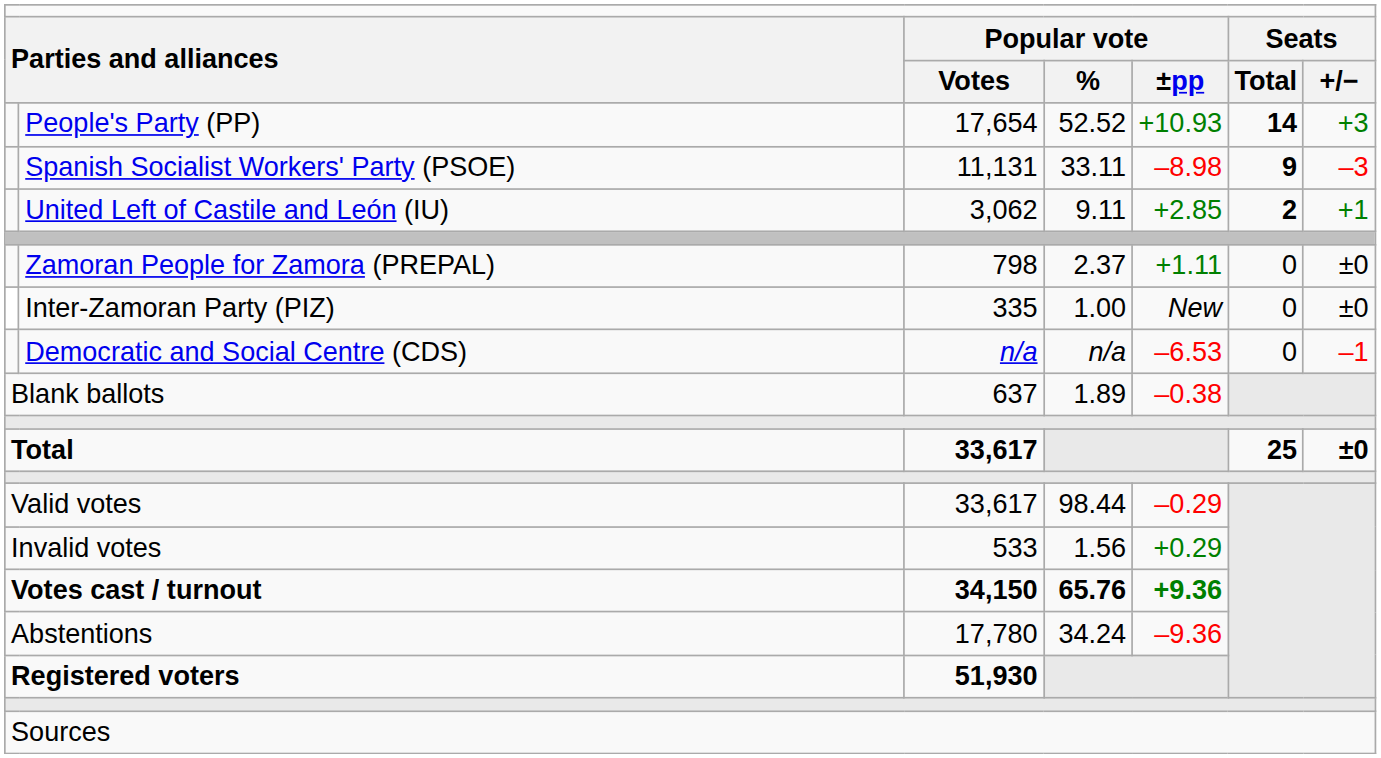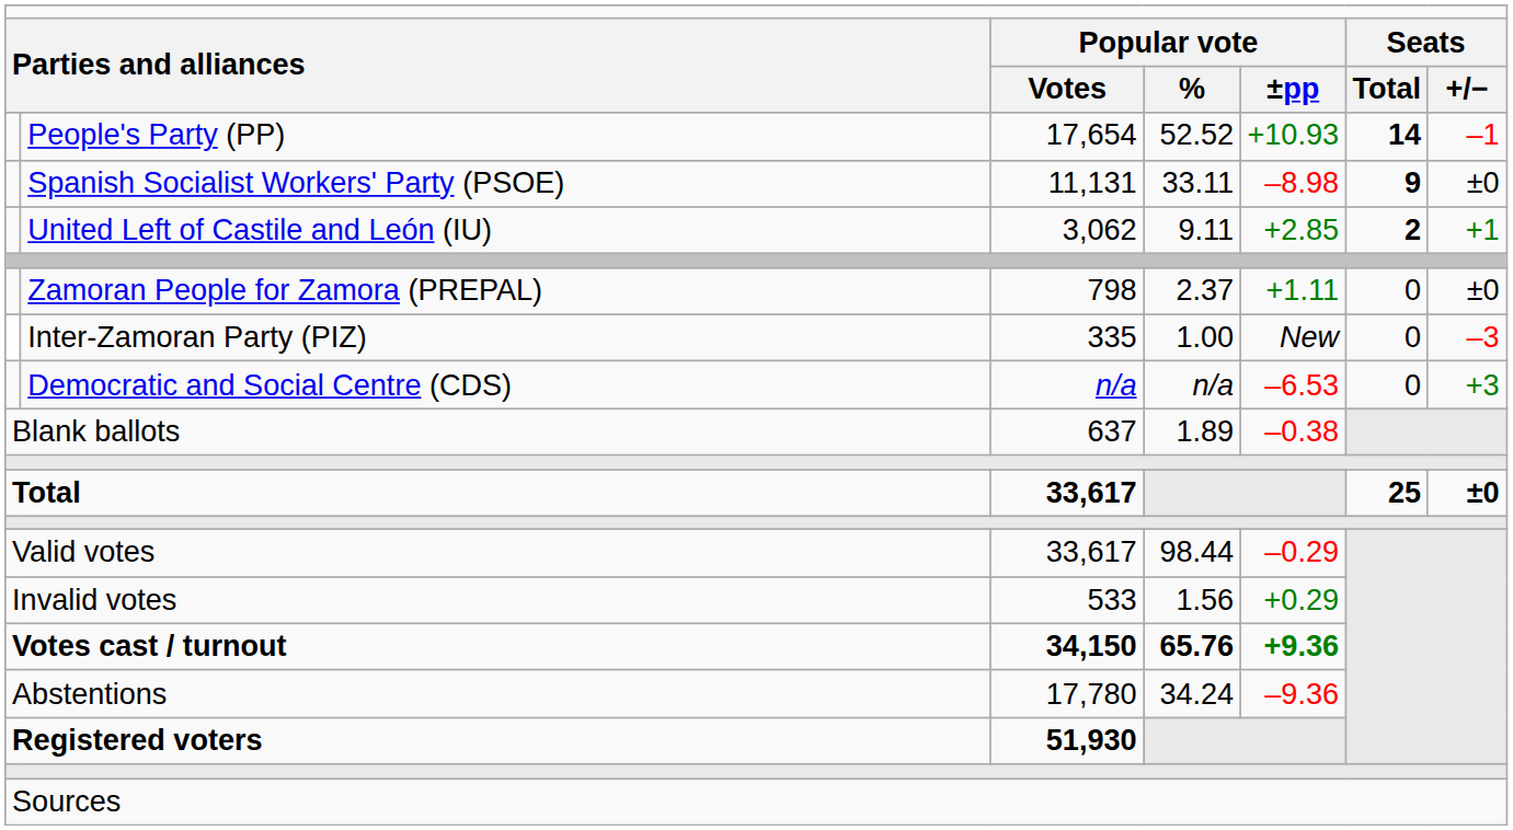People's Party (PP) | column 7: +3 -> –1
Spanish Socialist Workers' Party (PSOE) | column 7: –3 -> ±0
Inter-Zamoran Party (PIZ) | column 7: ±0 -> –3
Democratic and Social Centre (CDS) | column 7: –1 -> +3
